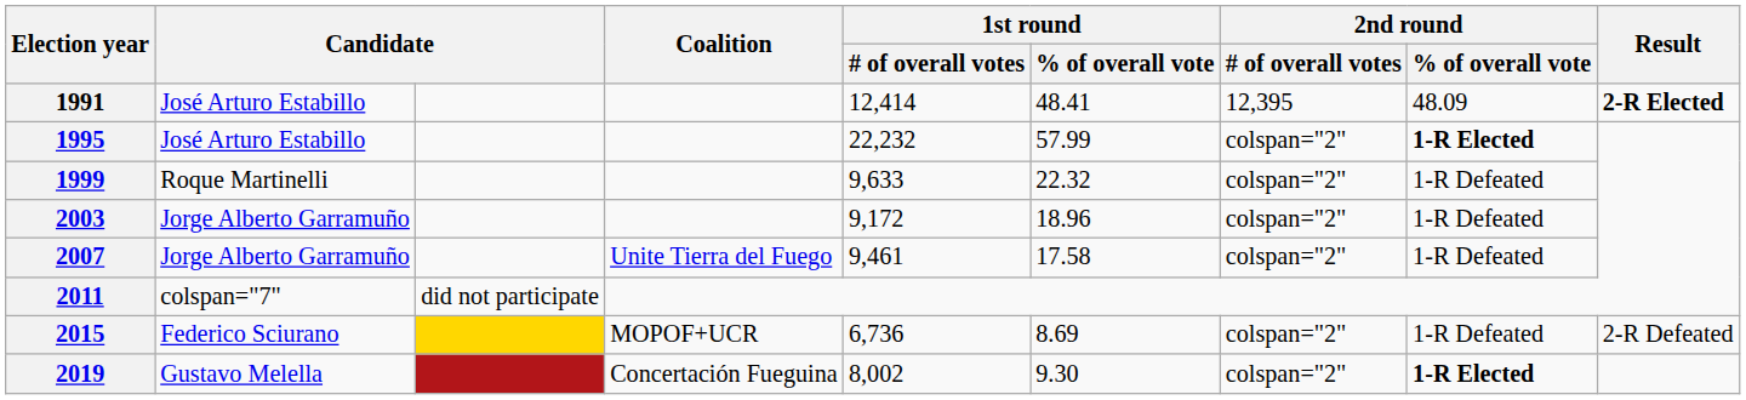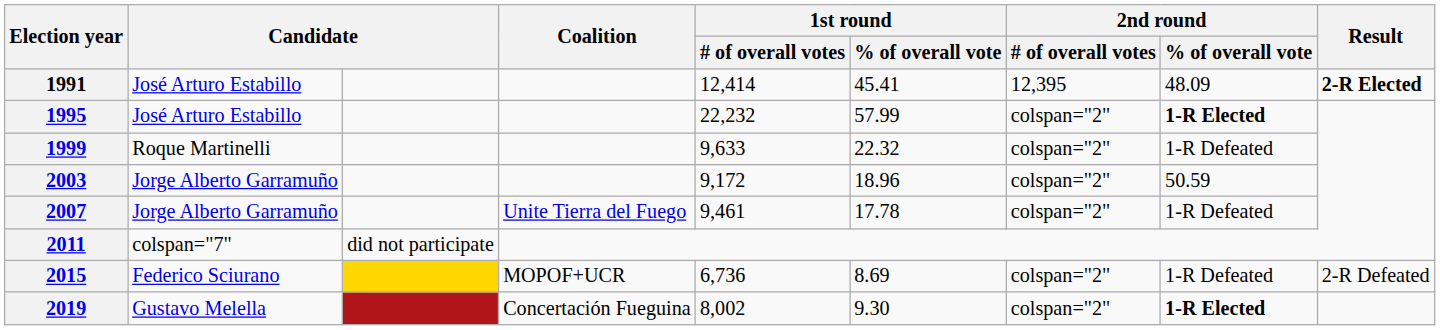1991 | 1st round / % of overall vote: 48.41 -> 45.41
2003 | 2nd round / % of overall vote: 1-R Defeated -> 50.59
2007 | 1st round / % of overall vote: 17.58 -> 17.78
